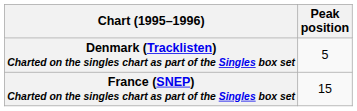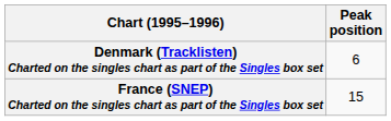row 2 | Peak position: 5 -> 6
